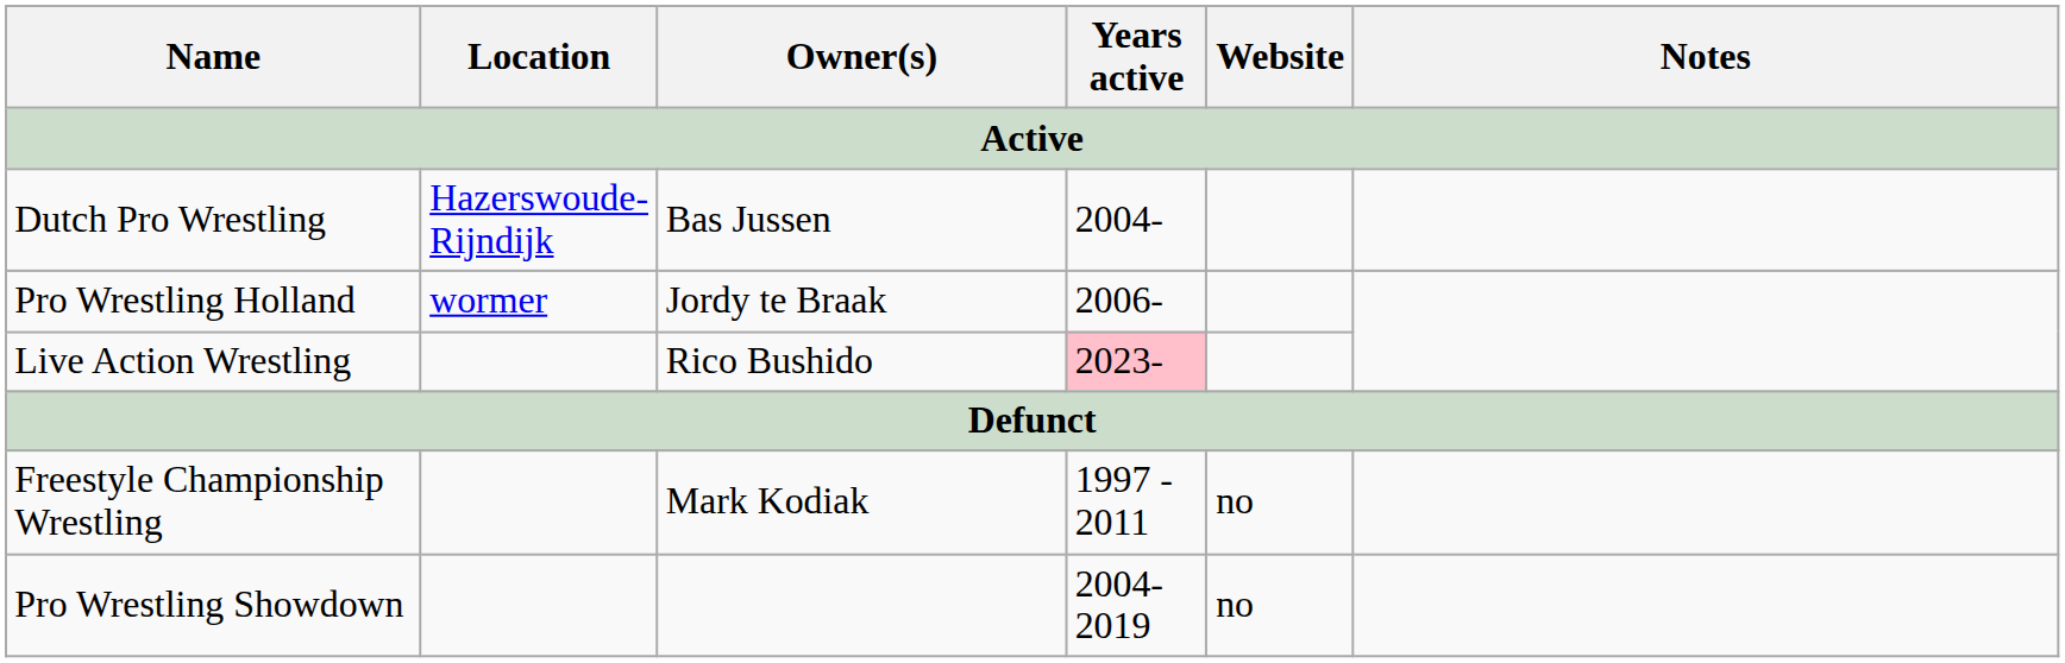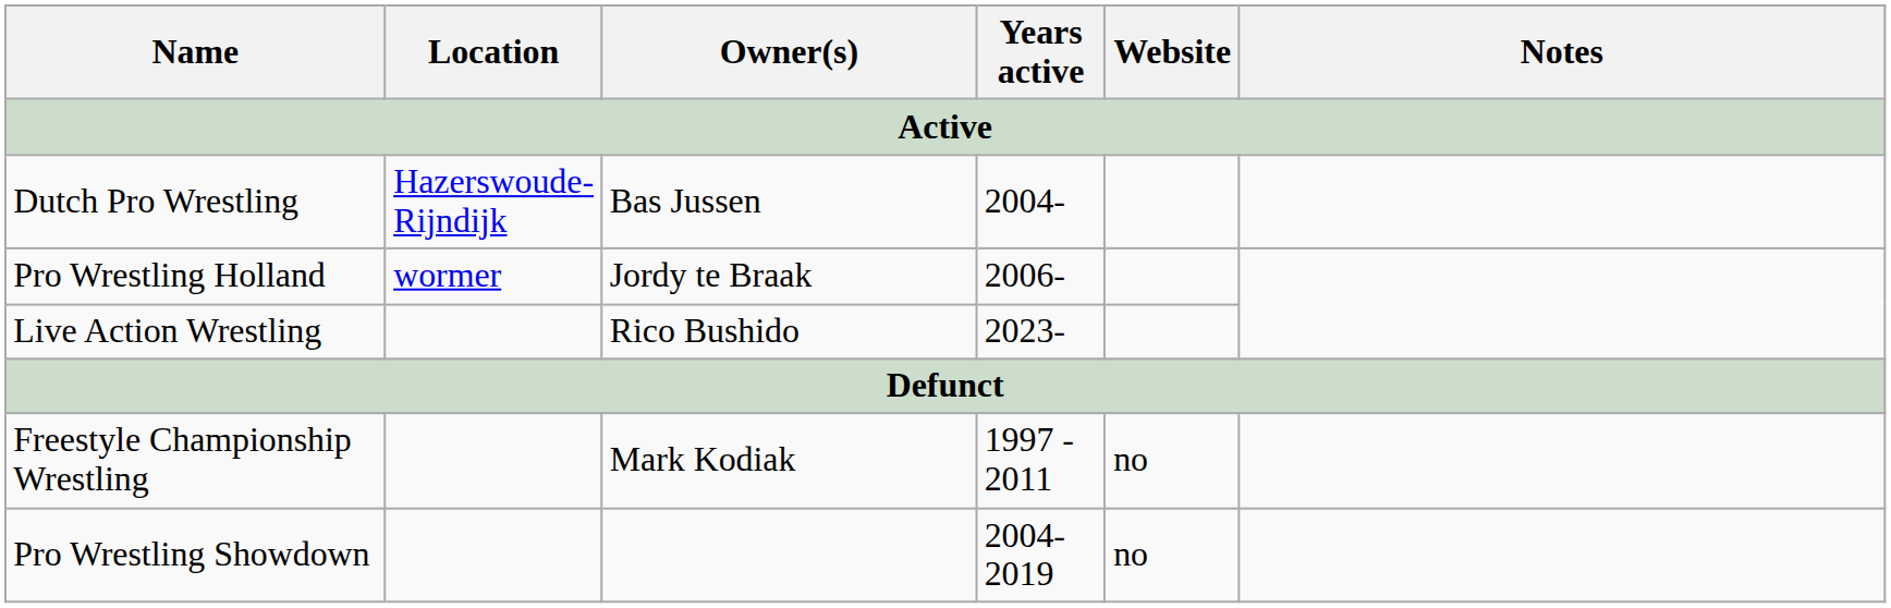Live Action Wrestling | Years active: pink background -> no background
